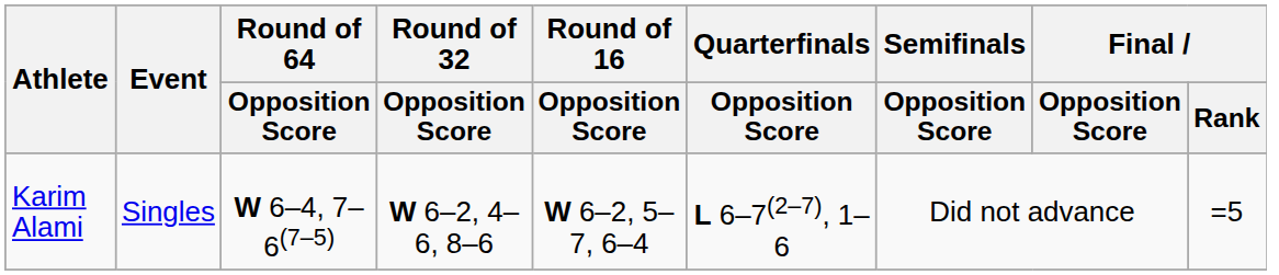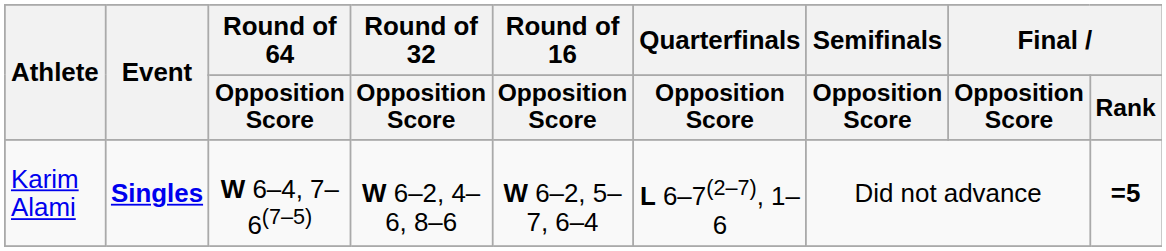Karim Alami | Event: normal -> bold
Karim Alami | Final / Rank: normal -> bold
